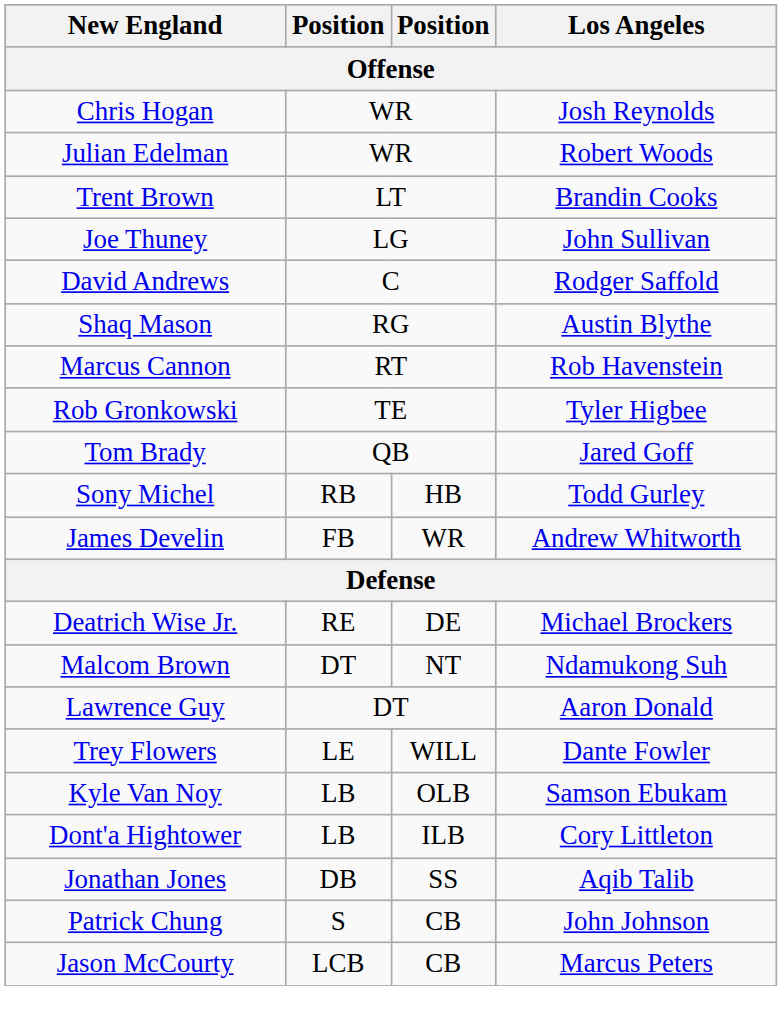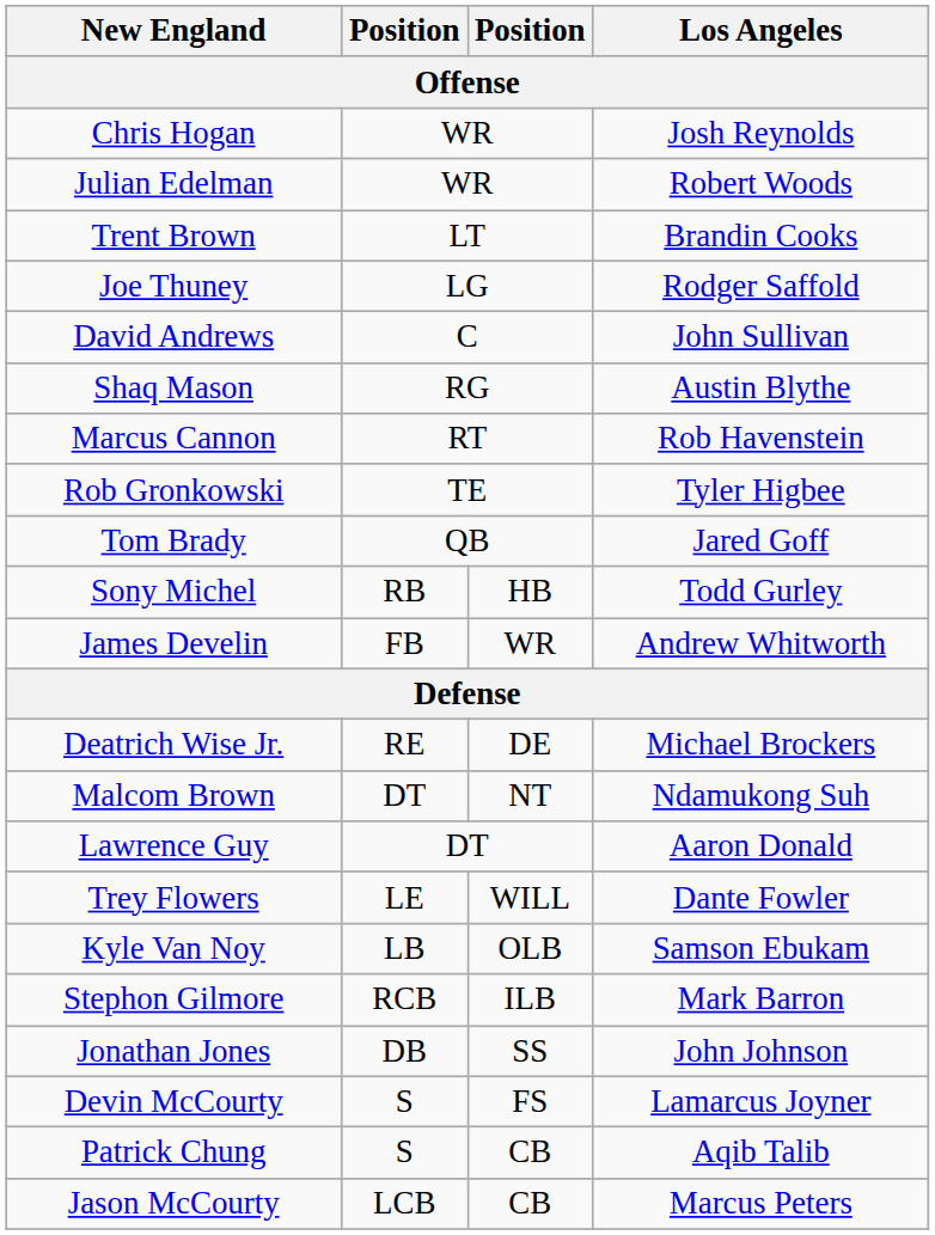Joe Thuney | Los Angeles: John Sullivan -> Rodger Saffold
David Andrews | Los Angeles: Rodger Saffold -> John Sullivan
- row: Dont'a Hightower | LB | ILB | Cory Littleton
+ row: Stephon Gilmore | RCB | ILB | Mark Barron
Jonathan Jones | Los Angeles: Aqib Talib -> John Johnson
+ row: Devin McCourty | S | FS | Lamarcus Joyner
Patrick Chung | Los Angeles: John Johnson -> Aqib Talib
